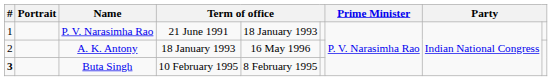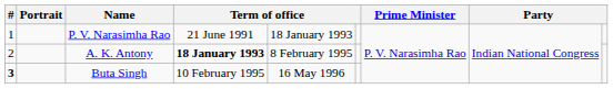A. K. Antony | column 4: normal -> bold
A. K. Antony | column 5: 16 May 1996 -> 8 February 1995
Buta Singh | column 5: 8 February 1995 -> 16 May 1996
